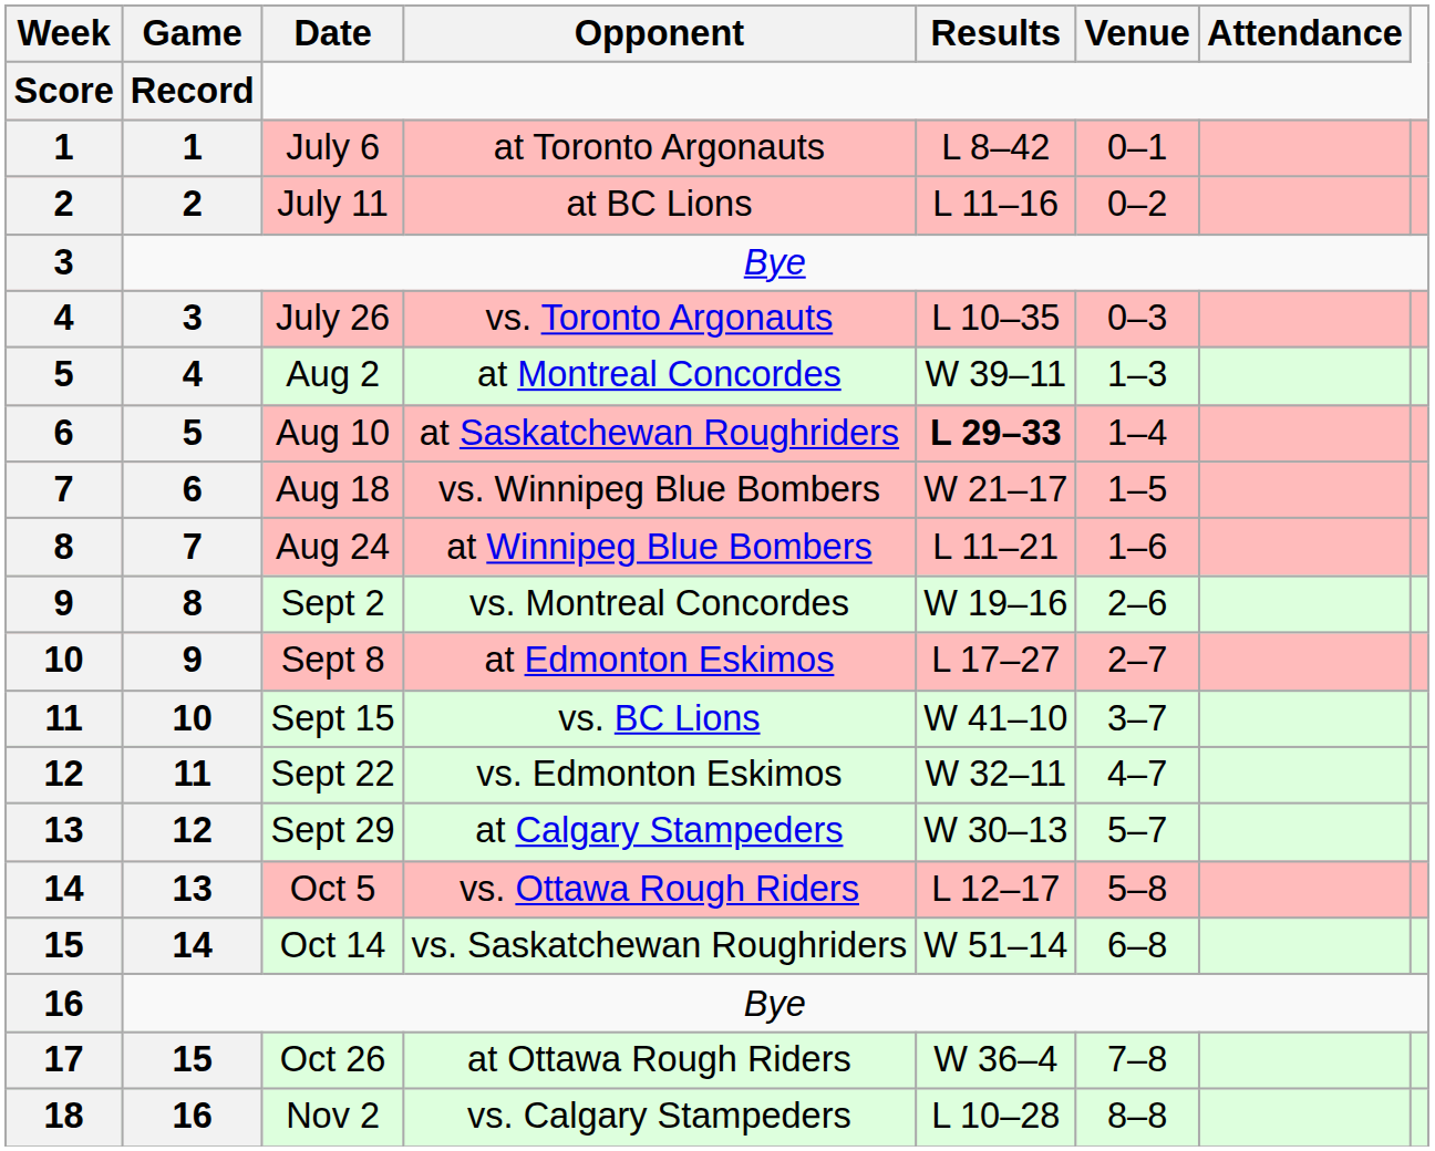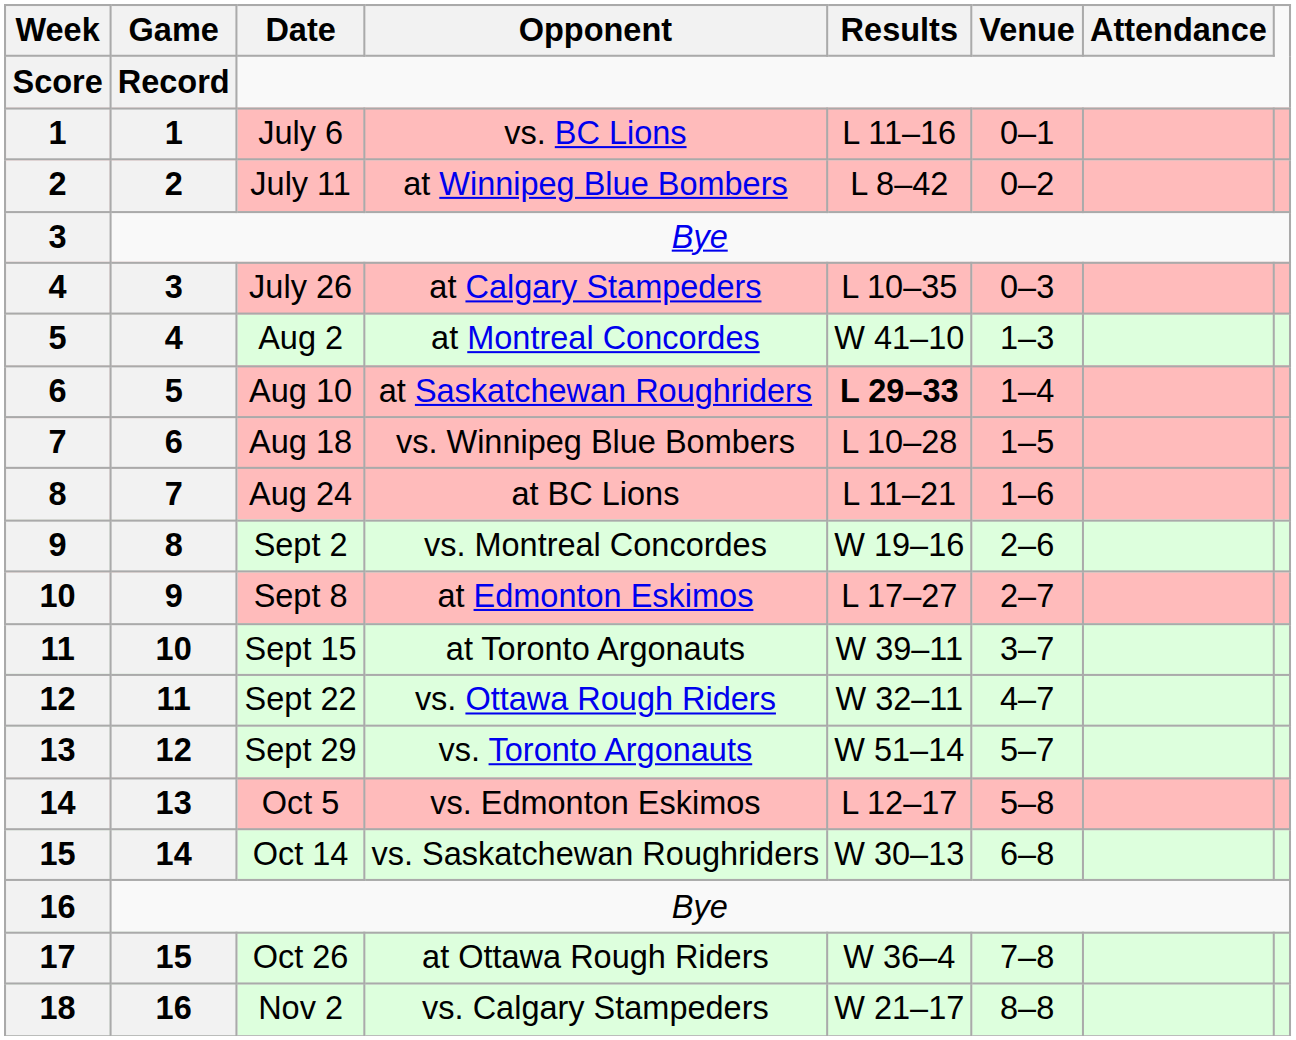July 6 | Opponent: at Toronto Argonauts -> vs. BC Lions
July 6 | Results: L 8–42 -> L 11–16
July 11 | Opponent: at BC Lions -> at Winnipeg Blue Bombers
July 11 | Results: L 11–16 -> L 8–42
July 26 | Opponent: vs. Toronto Argonauts -> at Calgary Stampeders
Aug 2 | Results: W 39–11 -> W 41–10
Aug 18 | Results: W 21–17 -> L 10–28
Aug 24 | Opponent: at Winnipeg Blue Bombers -> at BC Lions
Sept 15 | Opponent: vs. BC Lions -> at Toronto Argonauts
Sept 15 | Results: W 41–10 -> W 39–11
Sept 22 | Opponent: vs. Edmonton Eskimos -> vs. Ottawa Rough Riders
Sept 29 | Opponent: at Calgary Stampeders -> vs. Toronto Argonauts
Sept 29 | Results: W 30–13 -> W 51–14
Oct 5 | Opponent: vs. Ottawa Rough Riders -> vs. Edmonton Eskimos
Oct 14 | Results: W 51–14 -> W 30–13
Nov 2 | Results: L 10–28 -> W 21–17
